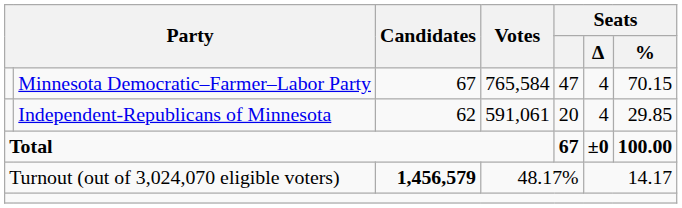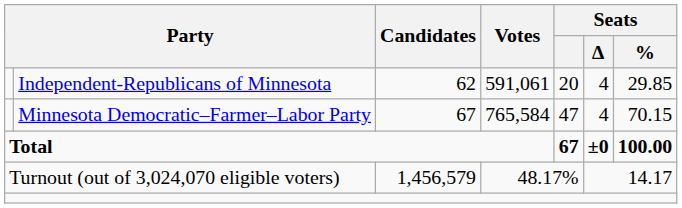rows swapped: Minnesota Democratic–Farmer–Labor Party <-> Independent-Republicans of Minnesota
Turnout (out of 3,024,070 eligible voters) | Candidates: bold -> normal
